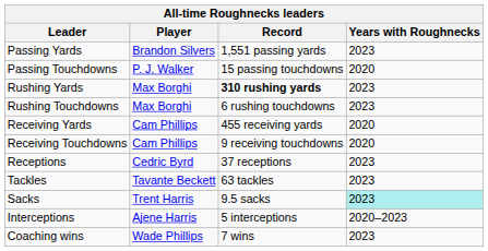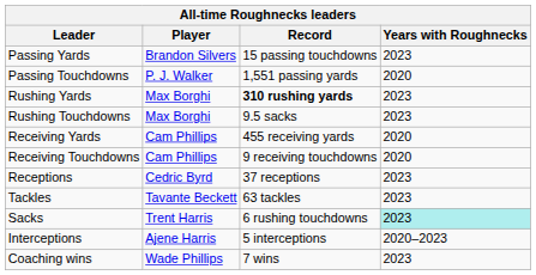Passing Yards | Record: 1,551 passing yards -> 15 passing touchdowns
Passing Touchdowns | Record: 15 passing touchdowns -> 1,551 passing yards
Rushing Touchdowns | Record: 6 rushing touchdowns -> 9.5 sacks
Sacks | Record: 9.5 sacks -> 6 rushing touchdowns
